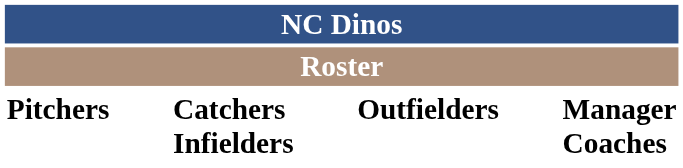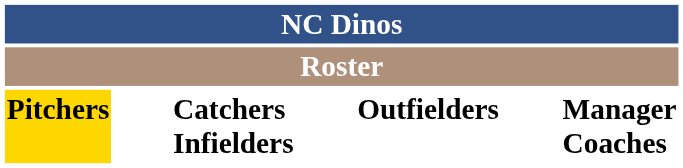Pitchers | column 1: no background -> gold background
